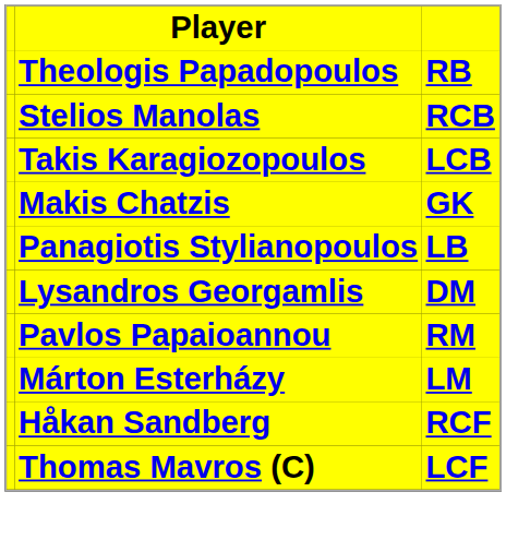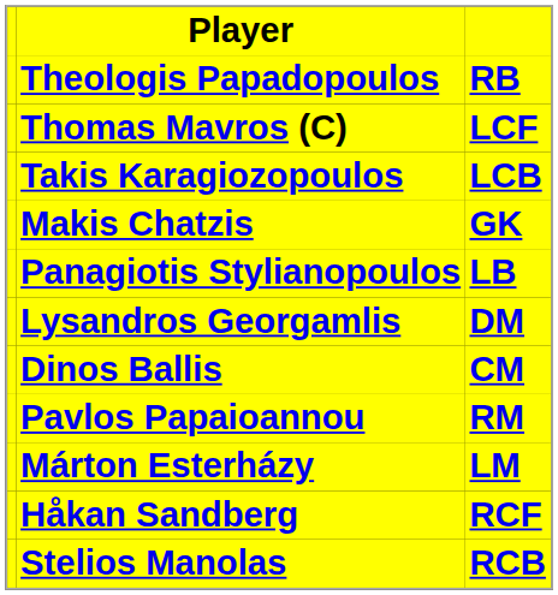rows swapped: Stelios Manolas <-> Thomas Mavros (C)
+ row: Dinos Ballis | CM
